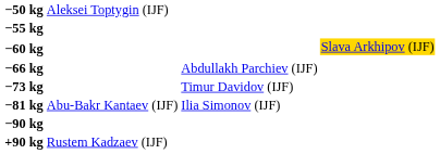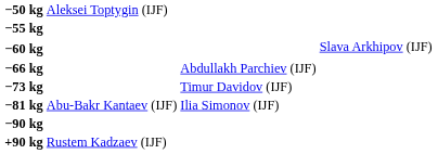−60 kg / Slava Arkhipov (IJF) | column 4: gold background -> no background
